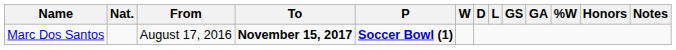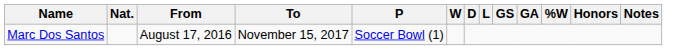Marc Dos Santos | To: bold -> normal
Marc Dos Santos | P: bold -> normal
